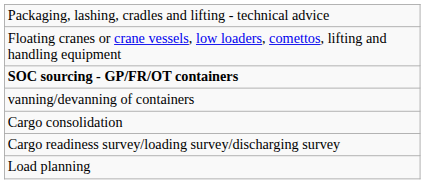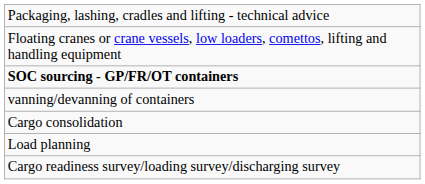row 6 | column 1: Cargo readiness survey/loading survey/discharging survey -> Load planning
row 7 | column 1: Load planning -> Cargo readiness survey/loading survey/discharging survey
